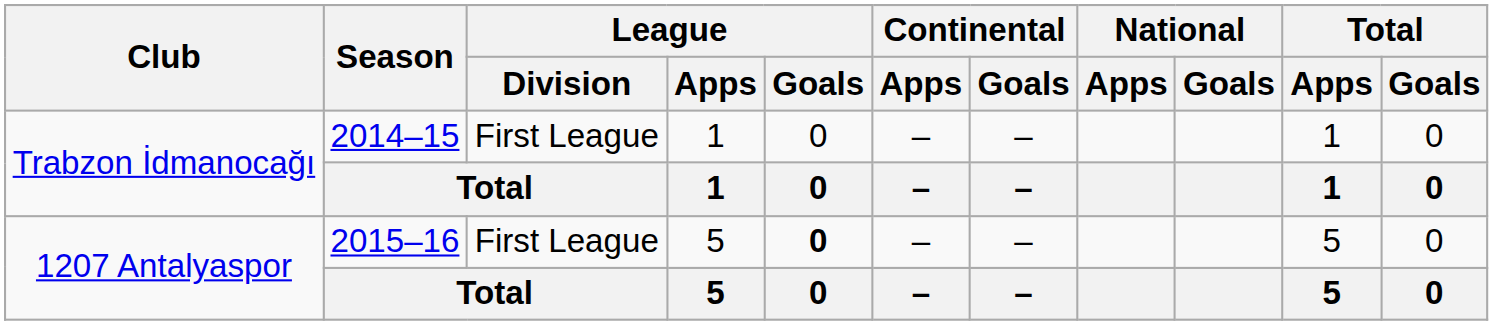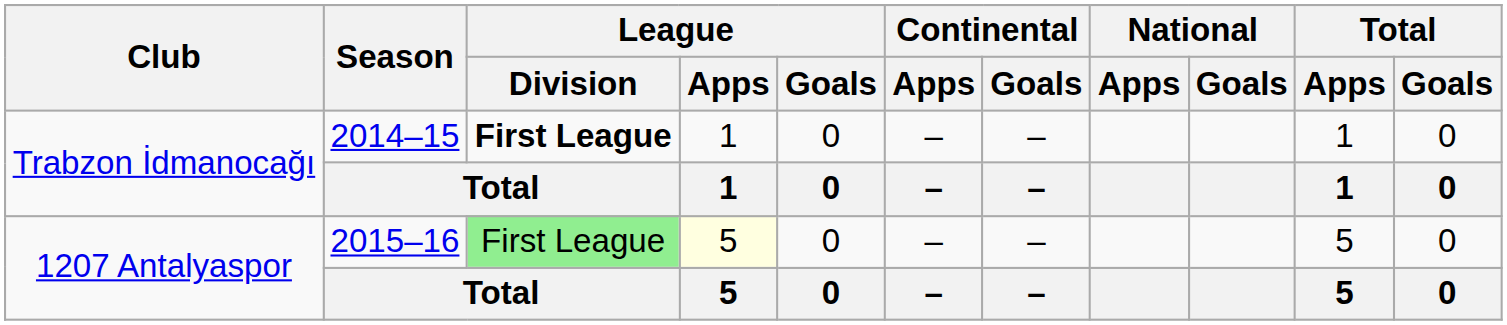Trabzon İdmanocağı / 2014–15 | League / Division: normal -> bold
1207 Antalyaspor / 2015–16 | League / Division: no background -> lightgreen background
1207 Antalyaspor / 2015–16 | League / Apps: no background -> lightyellow background
1207 Antalyaspor / 2015–16 | League / Goals: bold -> normal
